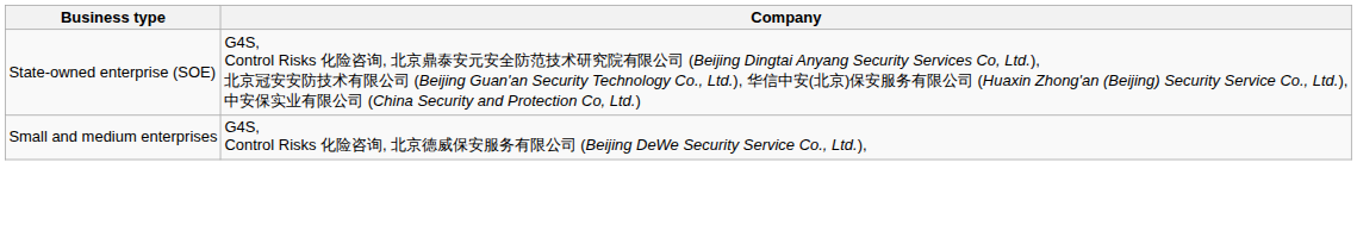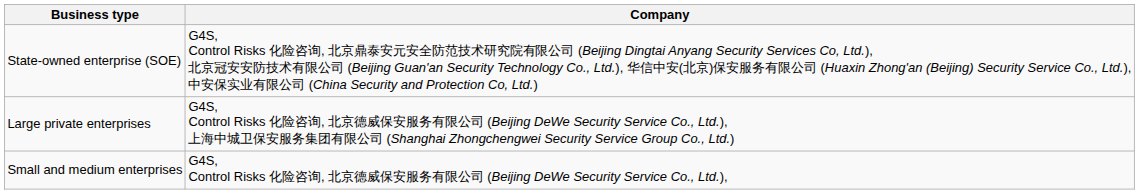+ row: Large private enterprises | G4S, Control Risks 化险咨询, 北京德威保安服务有限公司 (Beijing DeWe Security Service Co., Ltd.), 上海中城卫保安服务集团有限公司 (Shanghai Zhongchengwei Security Service Group Co., Ltd.)
